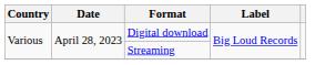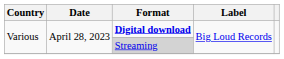Digital download | Format: normal -> bold
Streaming | Format: no background -> lightgrey background
